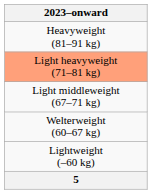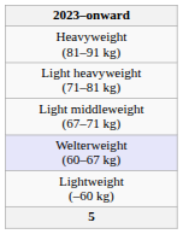row 3 | column 1: lightsalmon background -> no background
row 5 | column 1: no background -> lavender background
